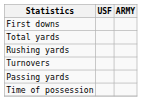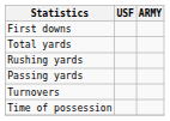rows swapped: Passing yards <-> Turnovers
